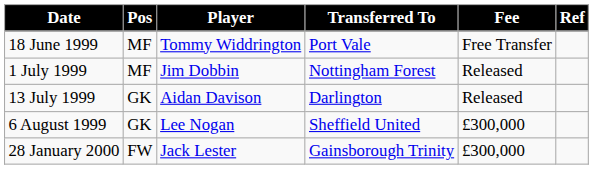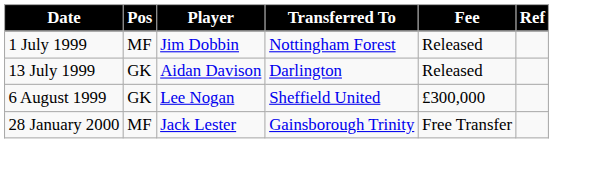- row: 18 June 1999 | MF | Tommy Widdrington | Port Vale | Free Transfer
28 January 2000 | Pos: FW -> MF
28 January 2000 | Fee: £300,000 -> Free Transfer
